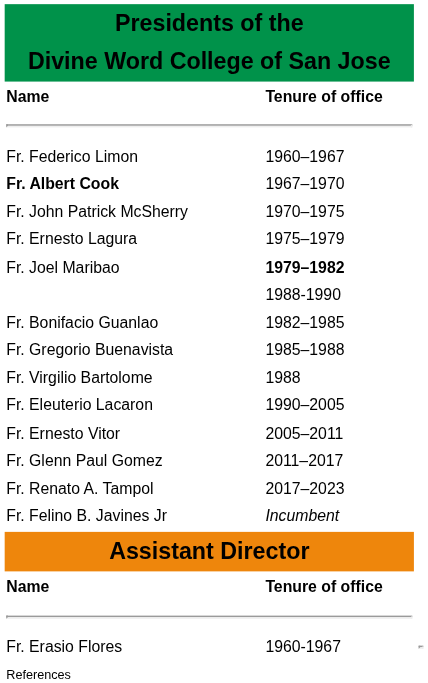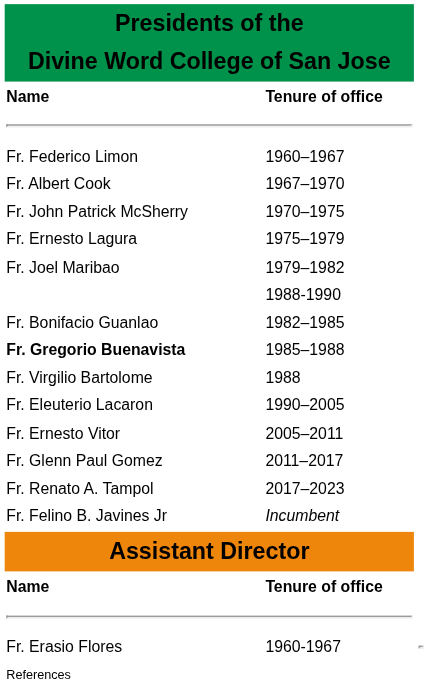Fr. Albert Cook | Presidents of the Divine Word College of San Jose / Name: bold -> normal
Fr. Joel Maribao | column 2: bold -> normal
Fr. Gregorio Buenavista | Presidents of the Divine Word College of San Jose / Name: normal -> bold
